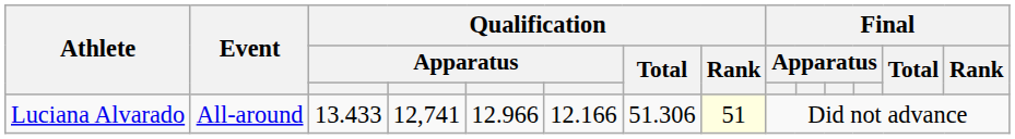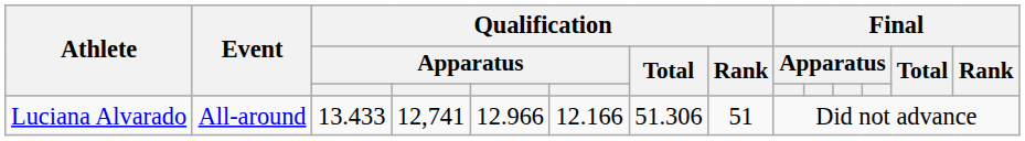row 4 | Qualification / Rank: lightyellow background -> no background
